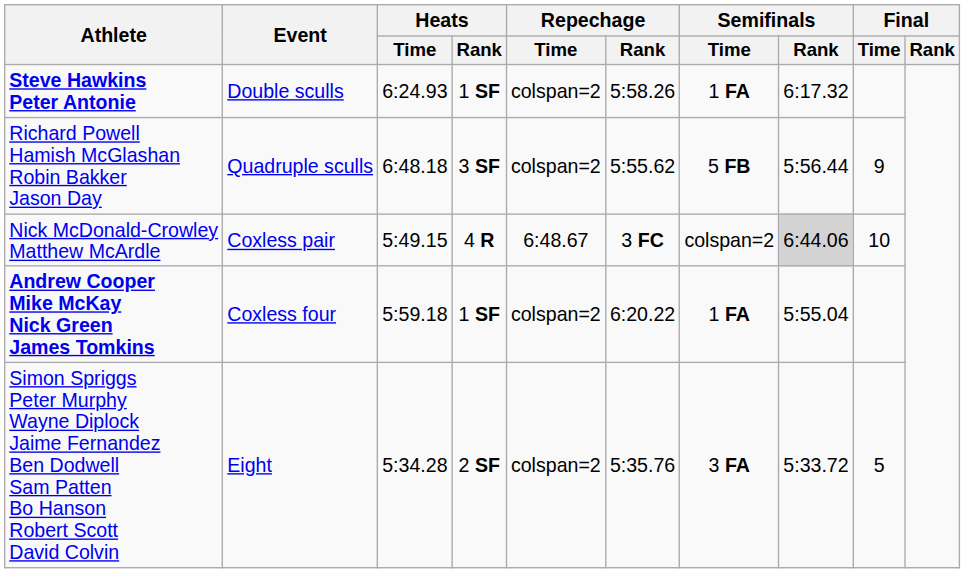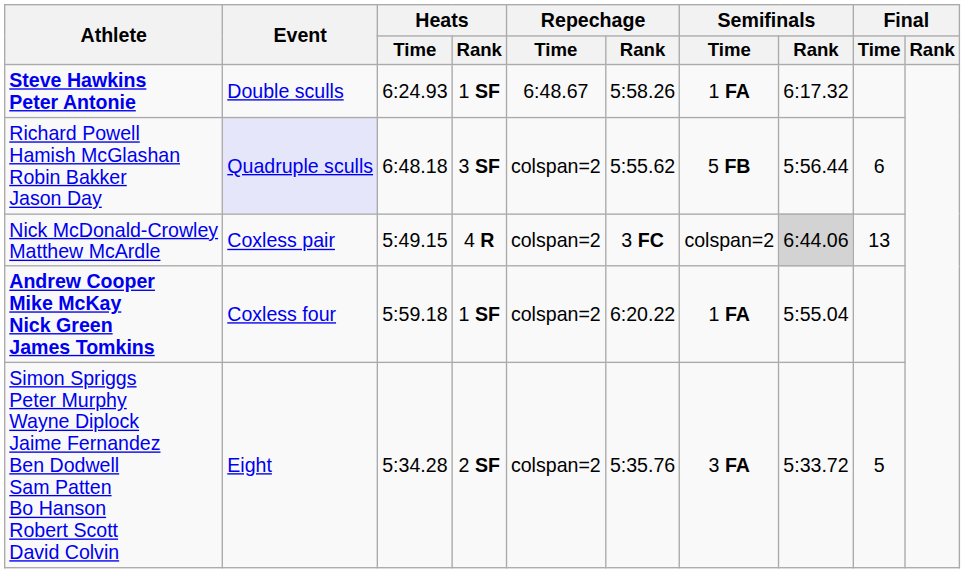Steve Hawkins Peter Antonie | Repechage / Time: colspan=2 -> 6:48.67
Richard Powell Hamish McGlashan Robin Bakker Jason Day | Event: no background -> lavender background
Richard Powell Hamish McGlashan Robin Bakker Jason Day | Final / Time: 9 -> 6
Nick McDonald-Crowley Matthew McArdle | Repechage / Time: 6:48.67 -> colspan=2
Nick McDonald-Crowley Matthew McArdle | Final / Time: 10 -> 13
